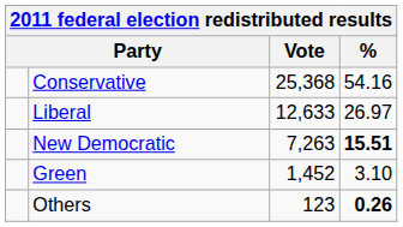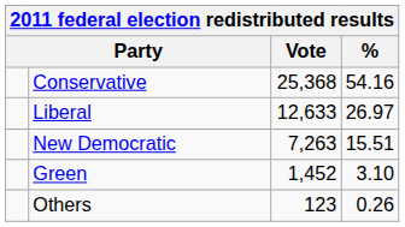New Democratic | %: bold -> normal
Others | %: bold -> normal
